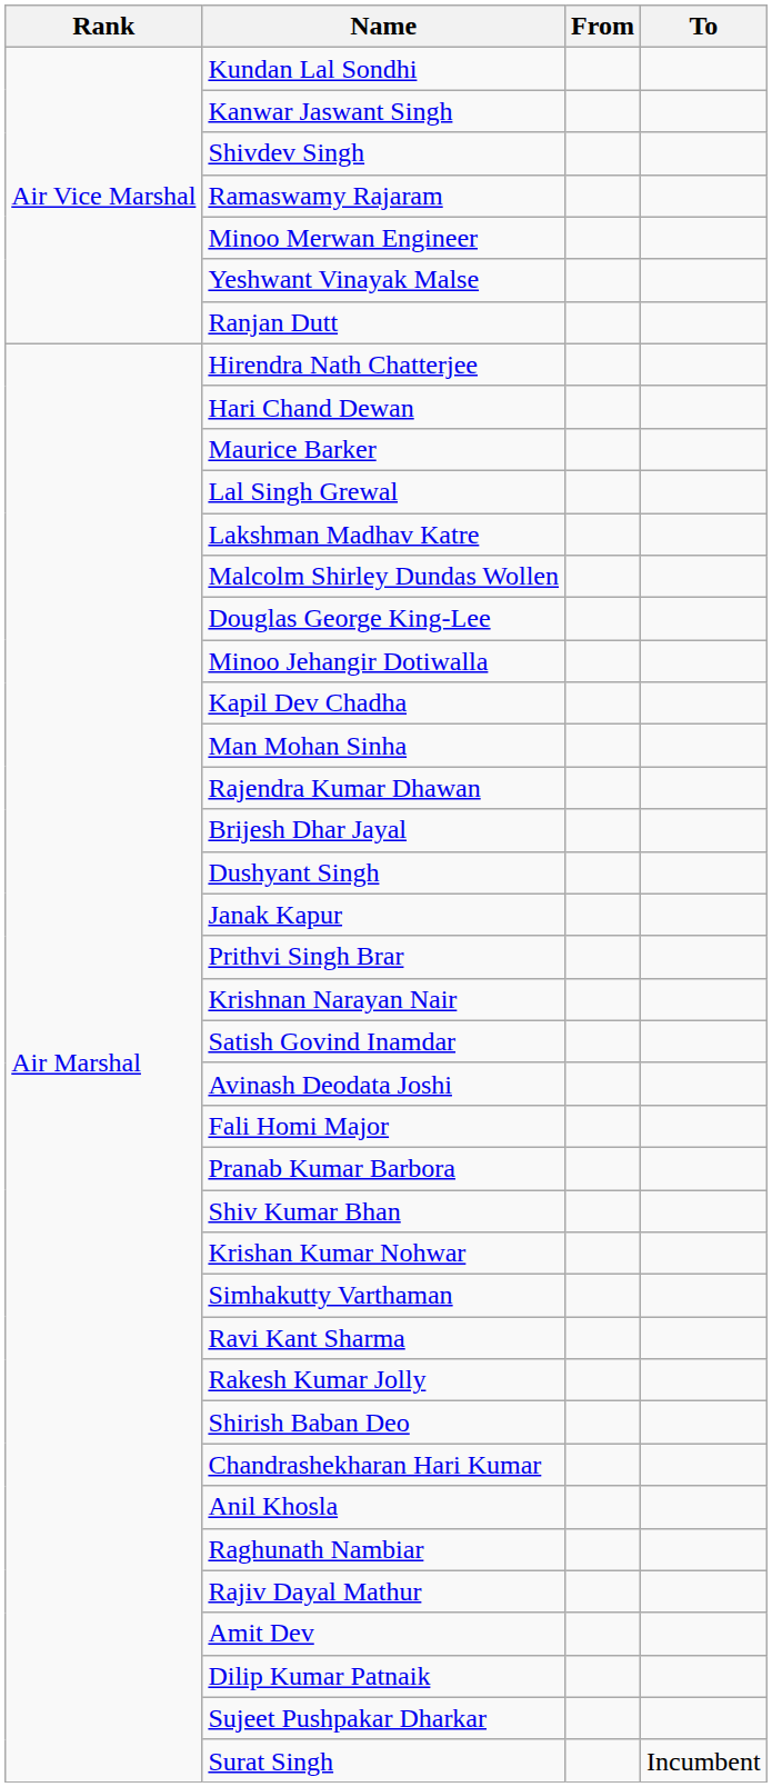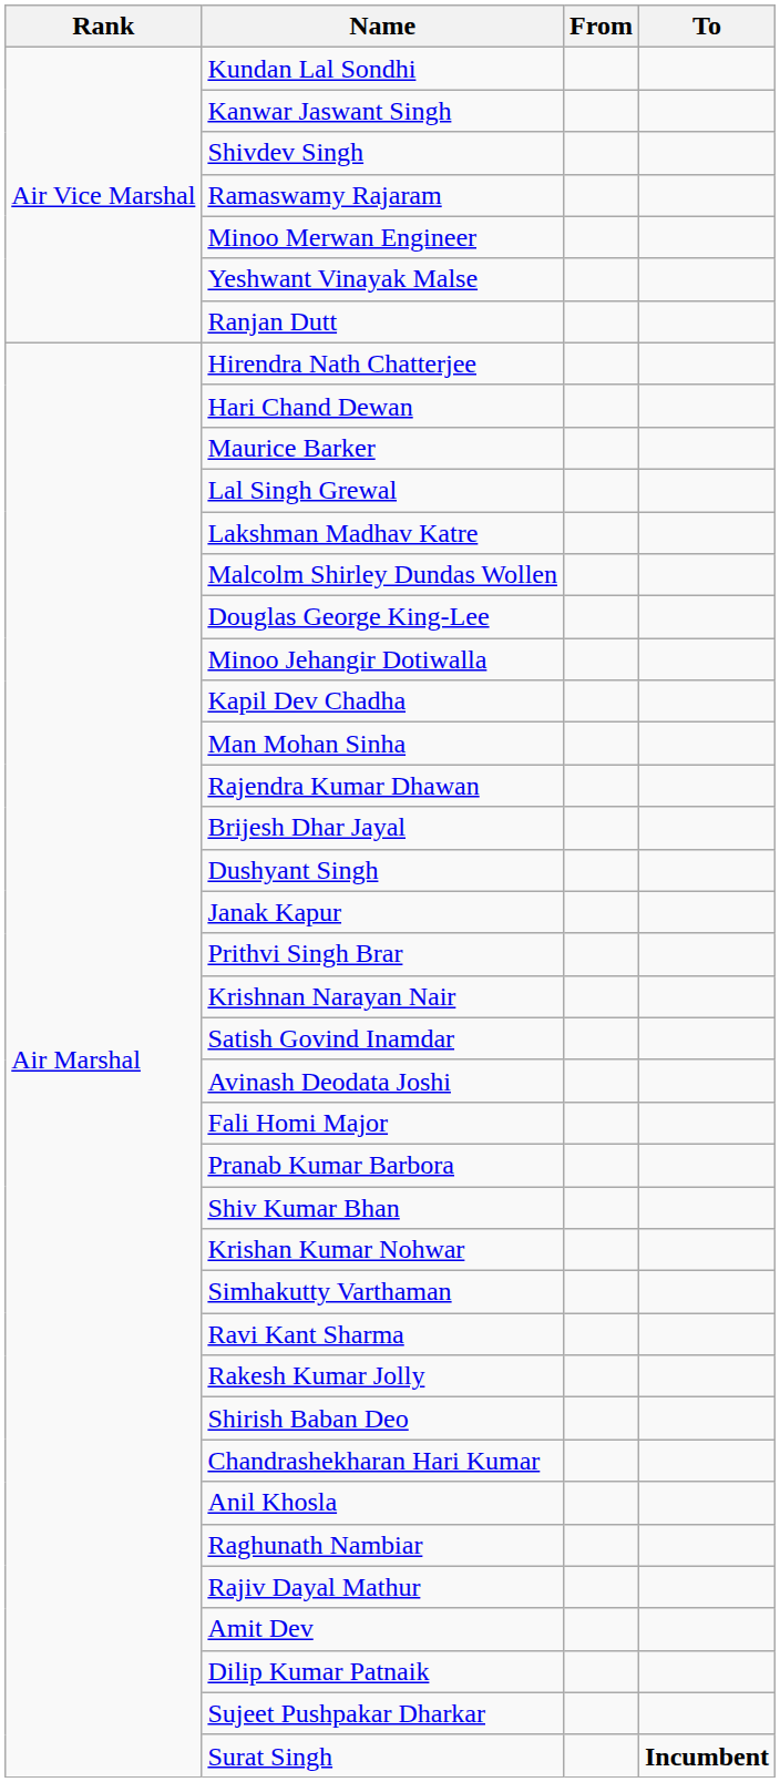Surat Singh | To: normal -> bold
